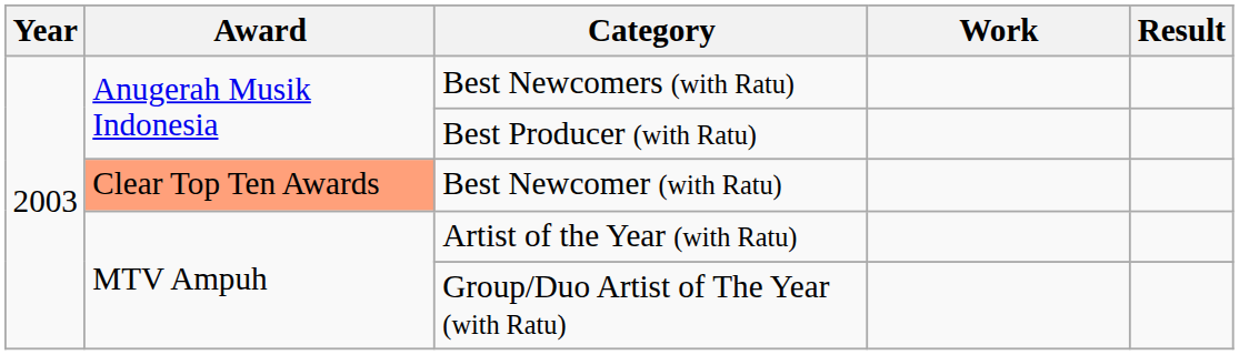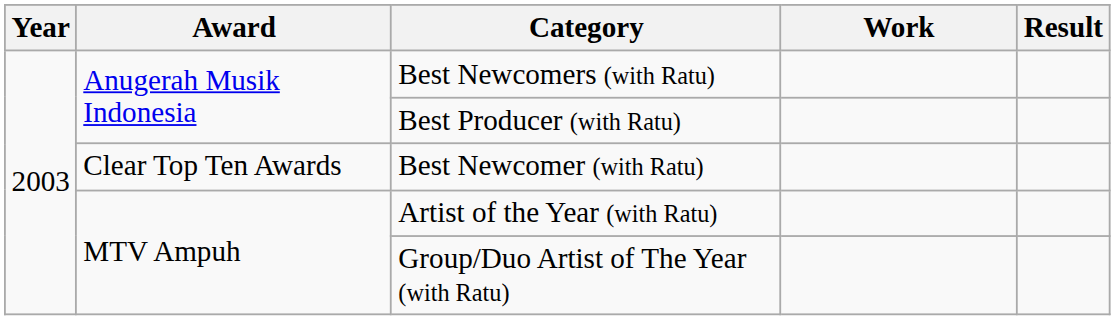Best Newcomer (with Ratu) | Award: lightsalmon background -> no background
